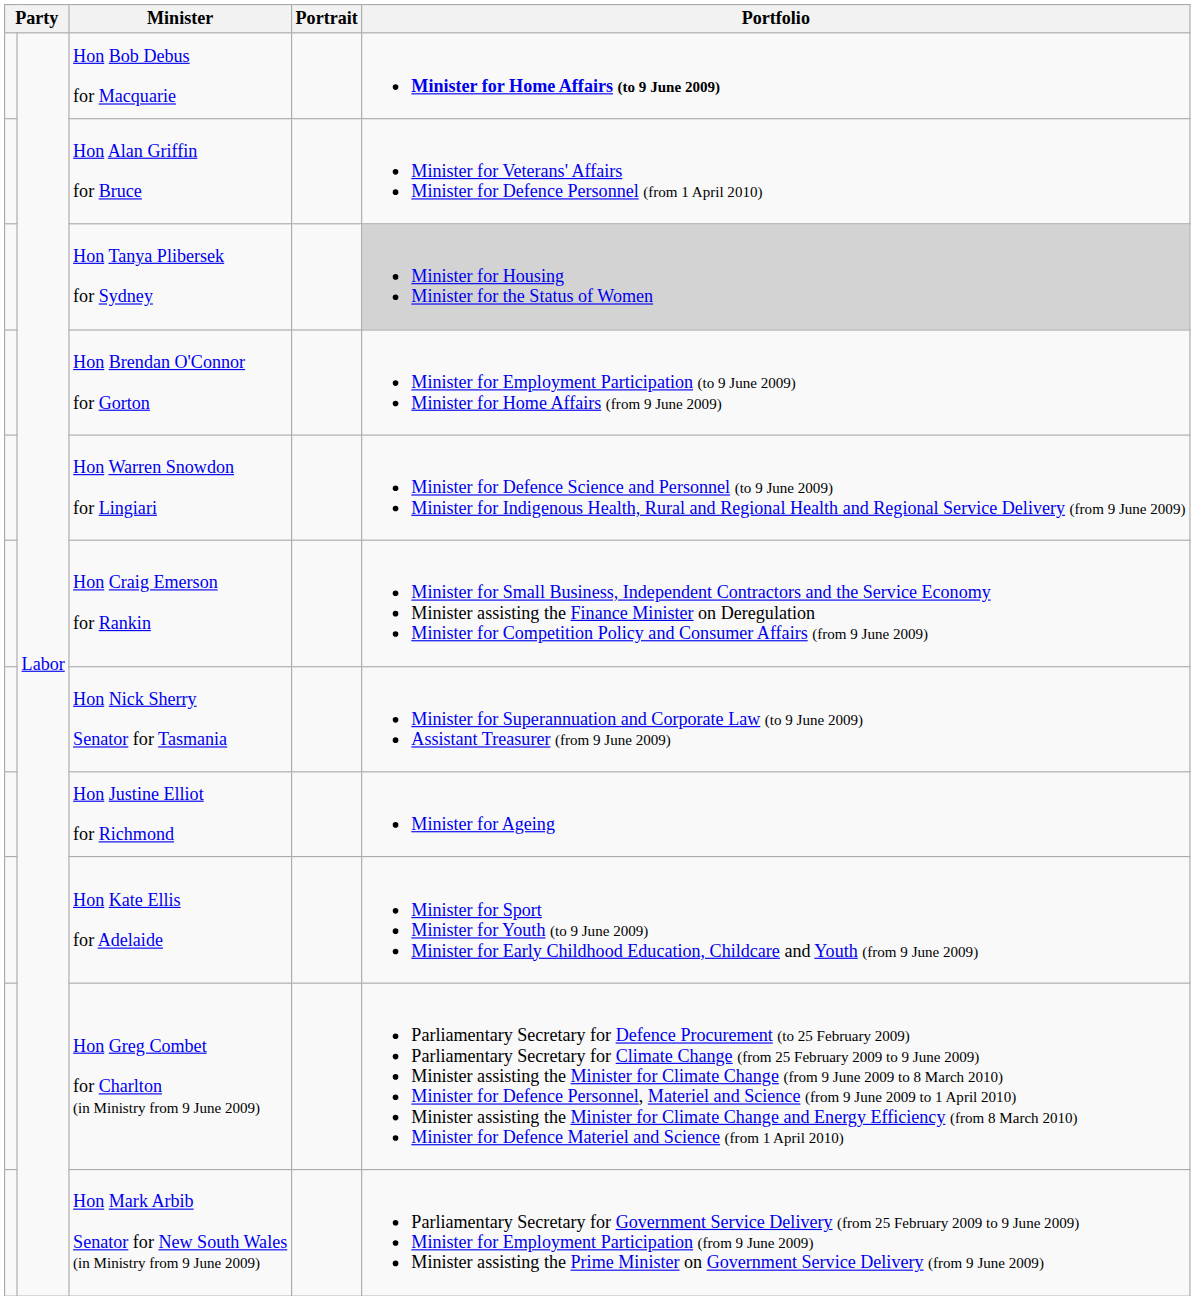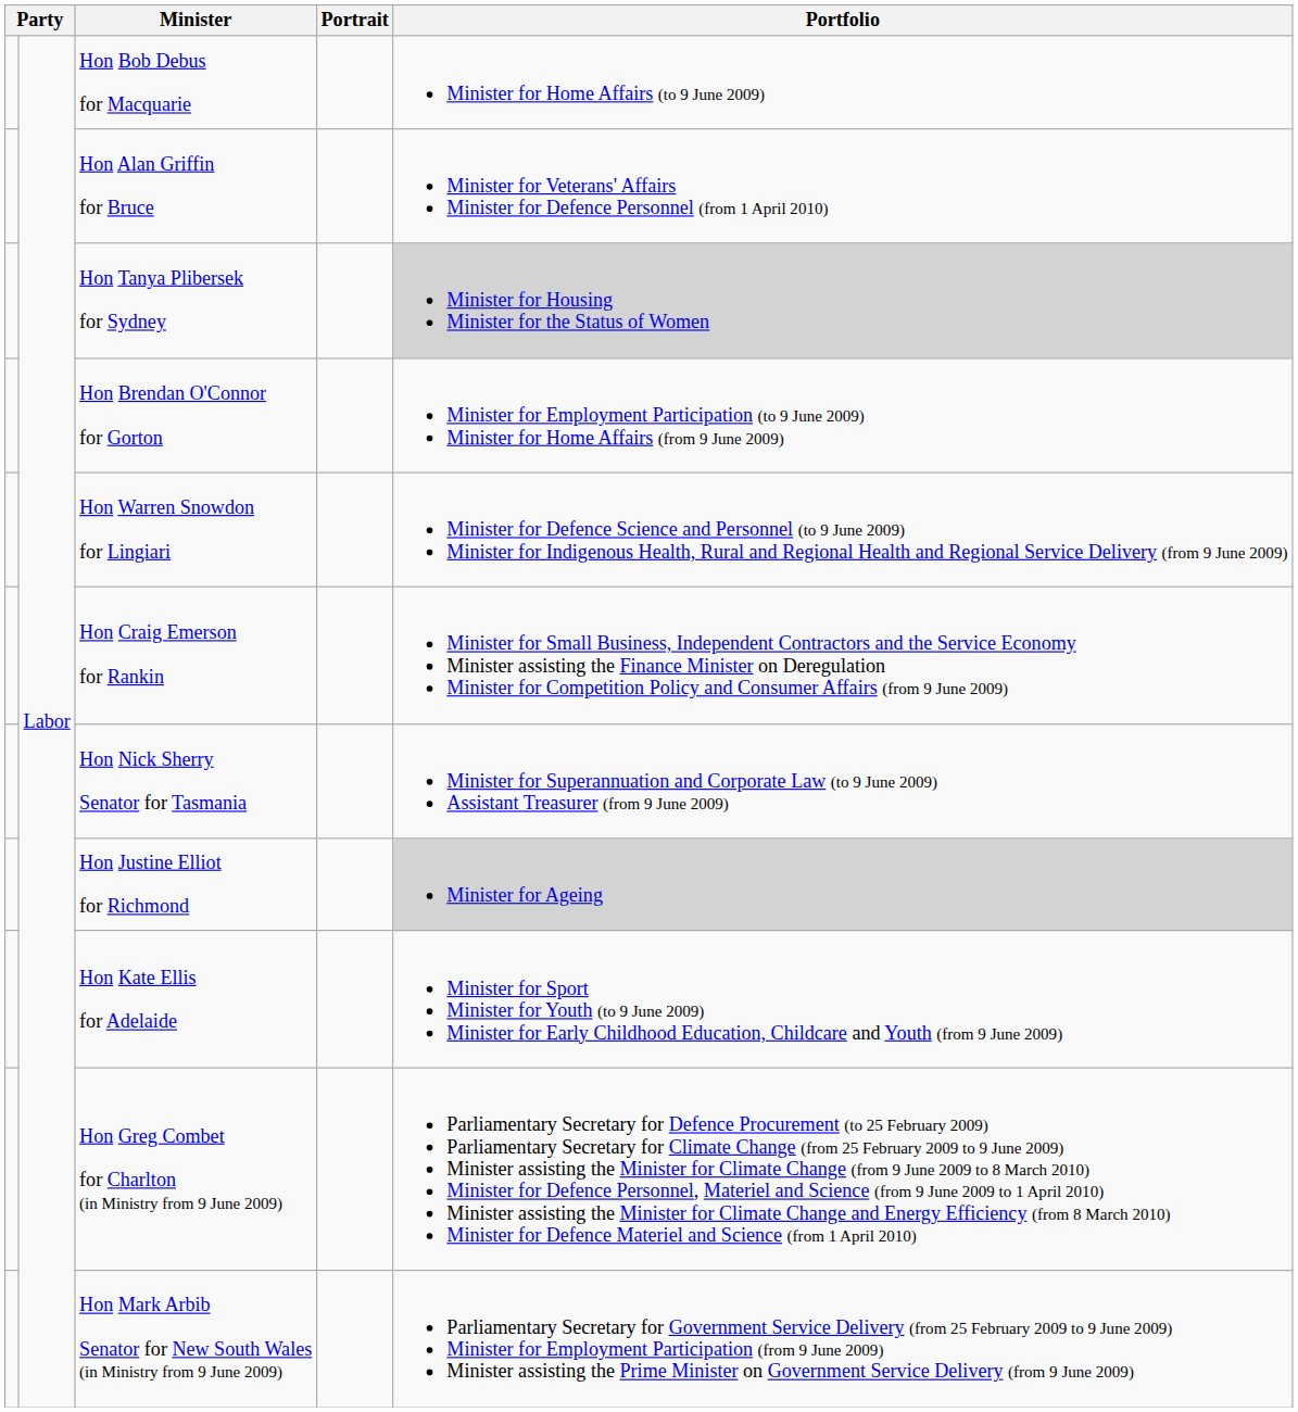Hon Bob Debus for Macquarie | Portfolio: bold -> normal
Hon Justine Elliot for Richmond | Portfolio: no background -> lightgrey background
